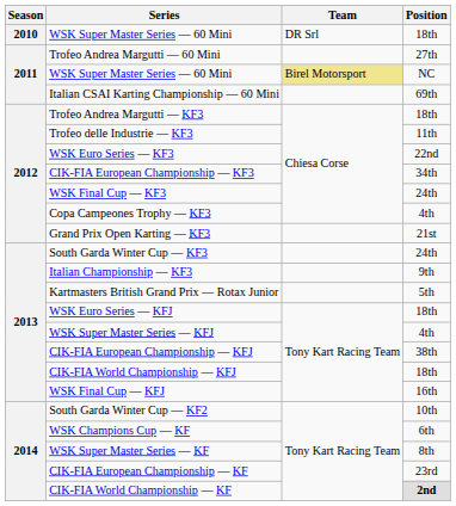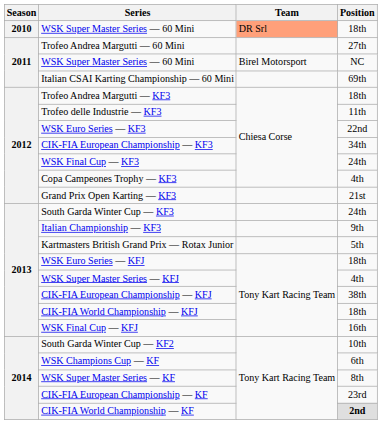WSK Super Master Series — 60 Mini / 18th | Team: no background -> lightsalmon background
WSK Super Master Series — 60 Mini / NC | Team: khaki background -> no background
